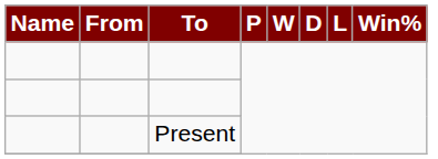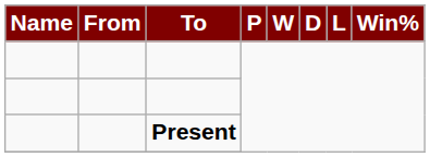Present | To: normal -> bold
